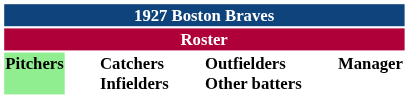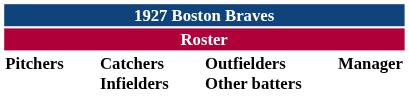Pitchers | column 1: lightgreen background -> no background
